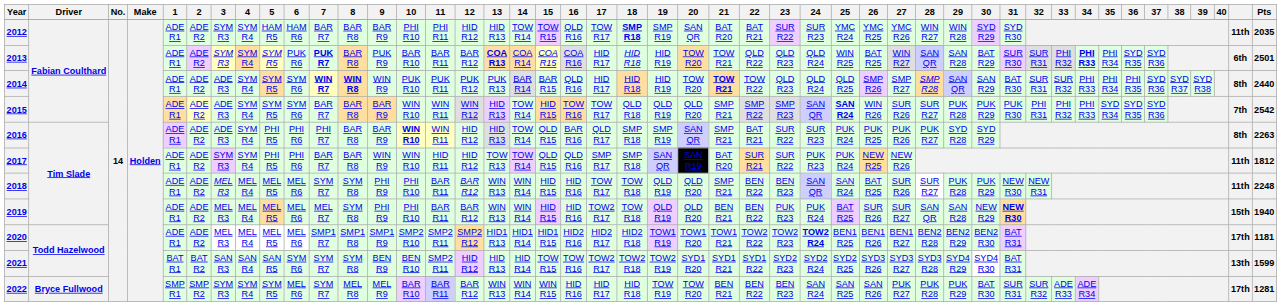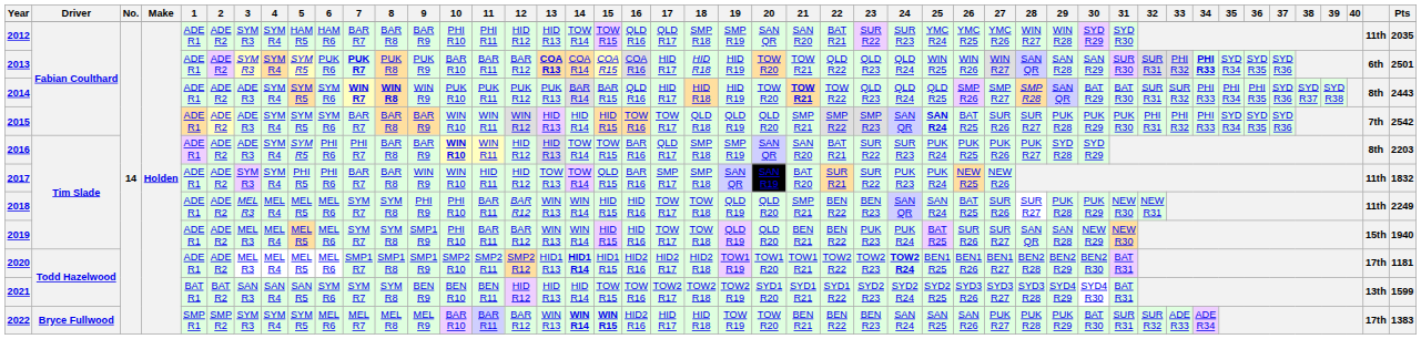2012 | 17: TOW R17 -> QLD R17
2012 | 18: bold -> normal
2012 | 21: BAT R20 -> SAN R20
2013 | 8: BAR R8 -> PUK R8
2013 | 26: BAT R25 -> WIN R26
2013 | 30: BAT R29 -> SAN R29
2013 | 35: PHI R34 -> SYD R34
2014 | 30: SAN R29 -> BAT R29
2014 | Pts: 2440 -> 2443
2015 | 14: TOW R14 -> HID R14
2015 | 26: WIN R26 -> BAT R25
2016 | 5: PHI R5 -> SYM R5
2016 | 15: QLD R15 -> TOW R15
2016 | 21: SMP R21 -> SAN R20
2016 | Pts: 2263 -> 2203
2017 | 16: QLD R16 -> BAR R16
2017 | Pts: 1812 -> 1832
2018 | Pts: 2248 -> 2249
2019 | 7: MEL R7 -> SYM R7
2019 | 9: PHI R9 -> SMP1 R9
2019 | 17: TOW2 R17 -> TOW R17
2019 | 31: bold -> normal
2020 | 14: normal -> bold
2021 | 11: SMP2 R11 -> BEN R11
2022 | 7: SYM R7 -> MEL R7
2022 | 14: normal -> bold
2022 | 15: normal -> bold
2022 | 16: HID R16 -> HID2 R16
2022 | Pts: 1281 -> 1383
